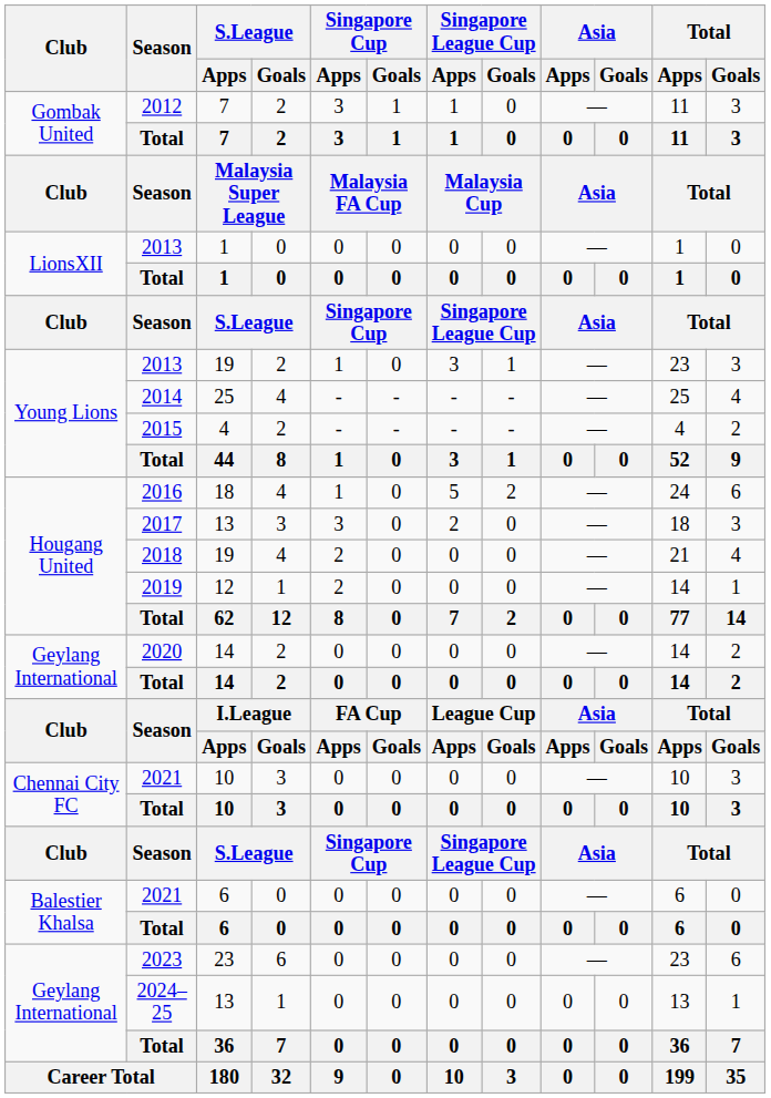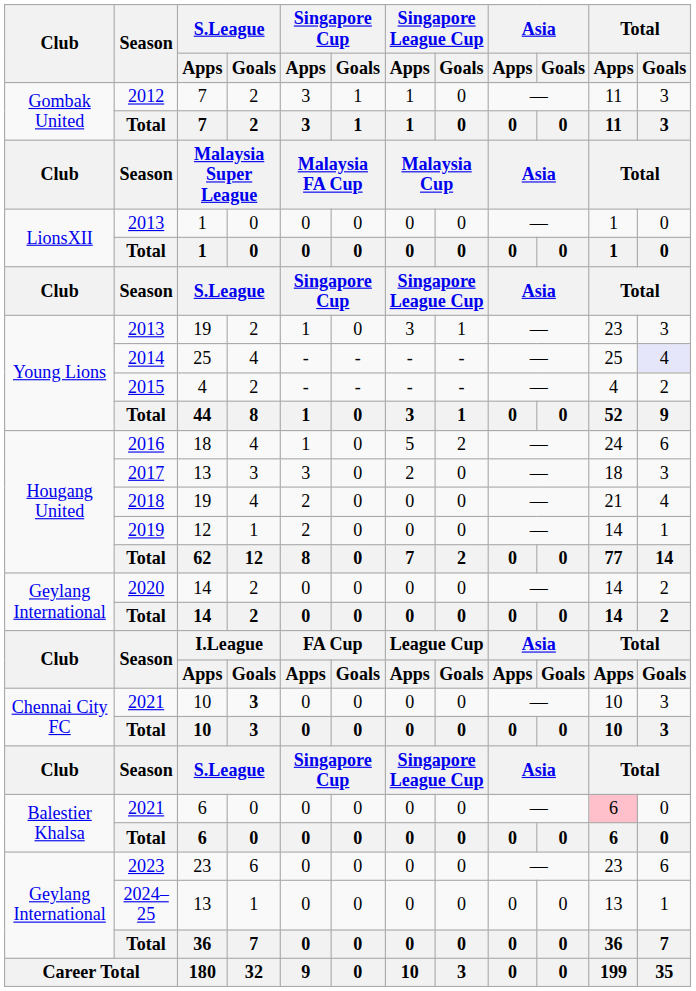2014 | Total / Goals: no background -> lavender background
2021 / 10 | S.League / Goals: normal -> bold
2021 / 6 | Total / Apps: no background -> pink background
